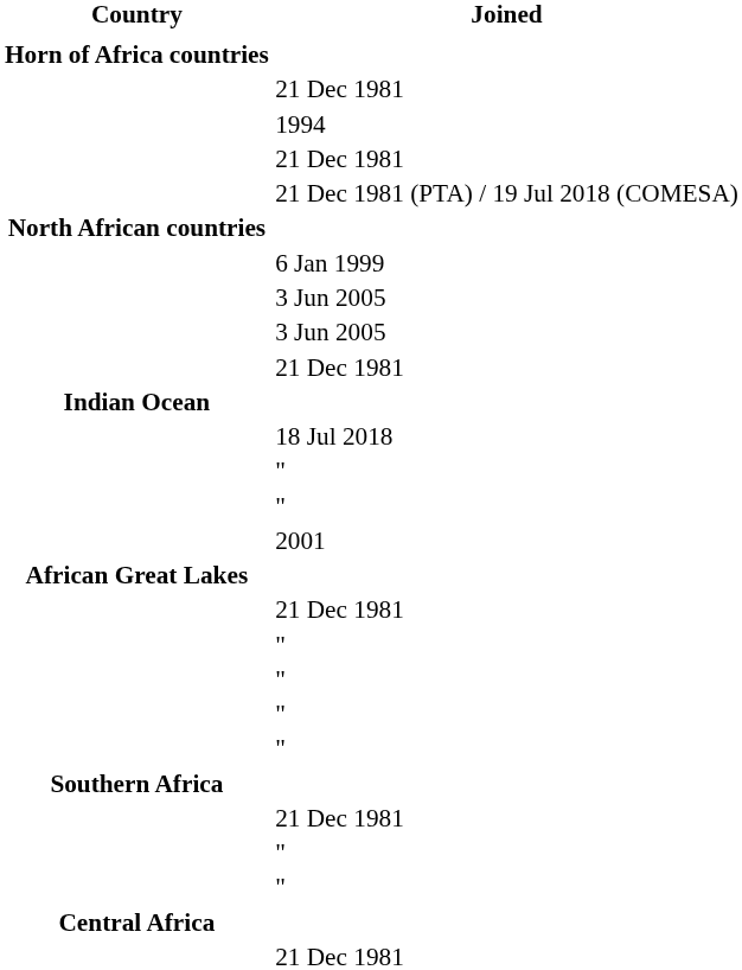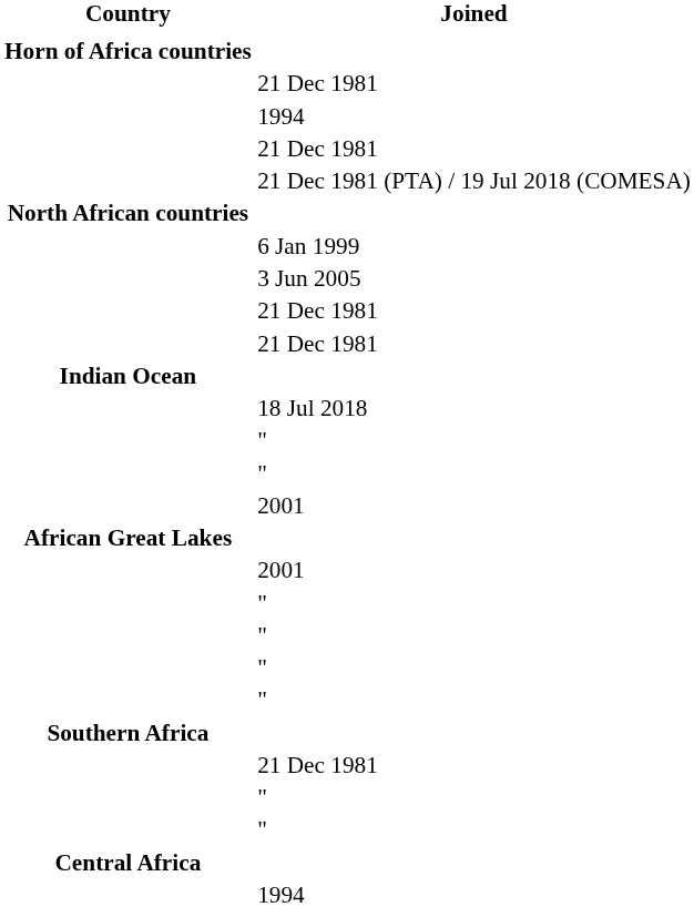row 10 | Joined: 3 Jun 2005 -> 21 Dec 1981
row 18 | Joined: 21 Dec 1981 -> 2001
row 28 | Joined: 21 Dec 1981 -> 1994
